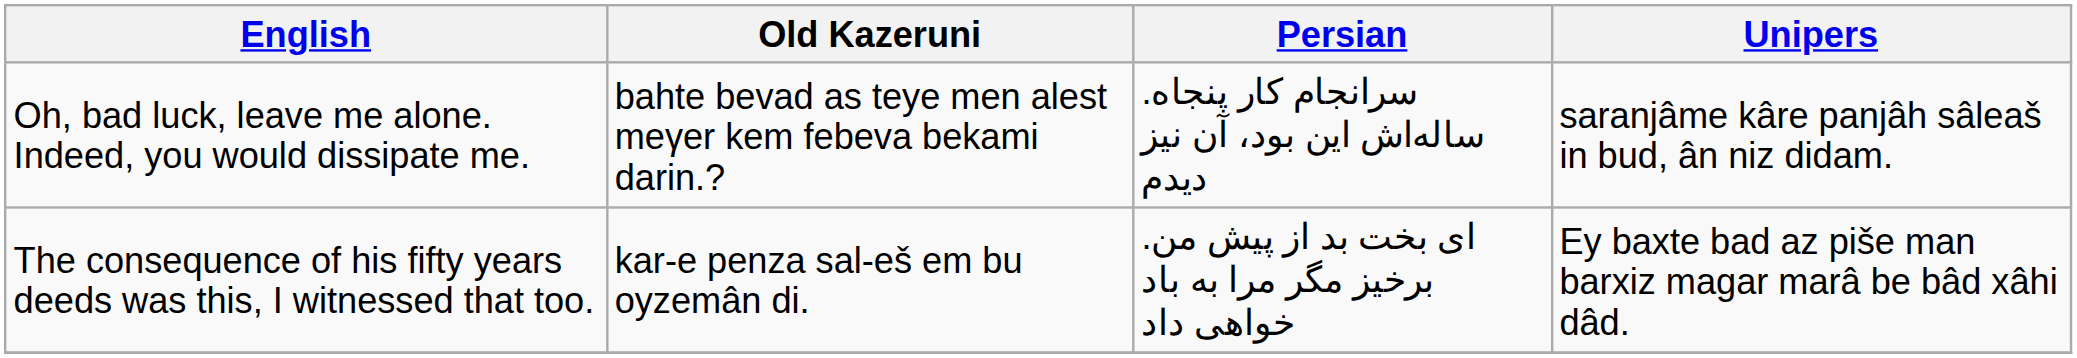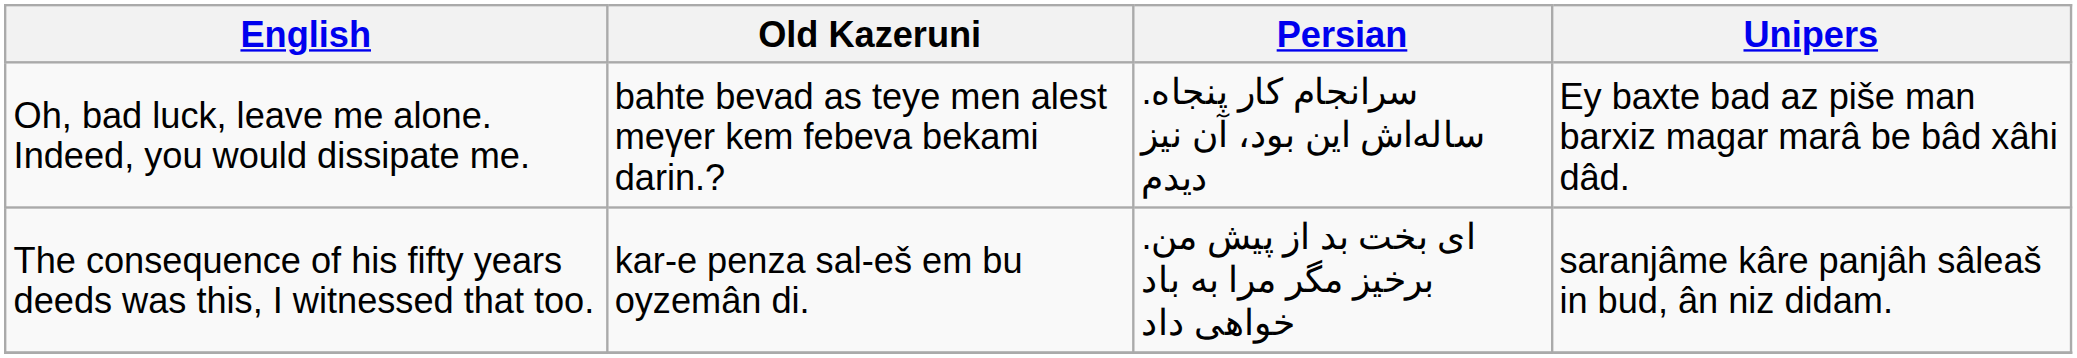row 2 | Unipers: saranjâme kâre panjâh sâleaš in bud, ân niz didam. -> Ey baxte bad az piše man barxiz magar marâ be bâd xâhi dâd.
row 3 | Unipers: Ey baxte bad az piše man barxiz magar marâ be bâd xâhi dâd. -> saranjâme kâre panjâh sâleaš in bud, ân niz didam.
